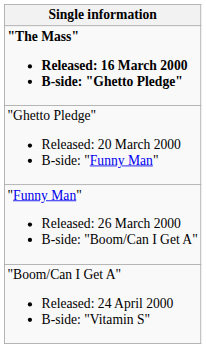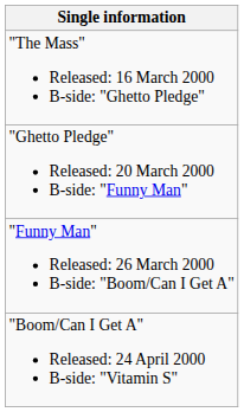row 2 | column 1: bold -> normal
